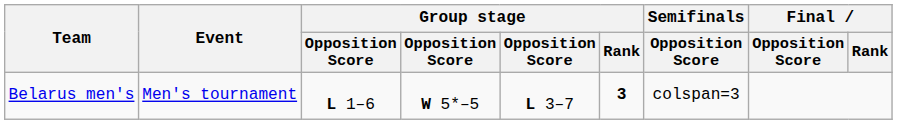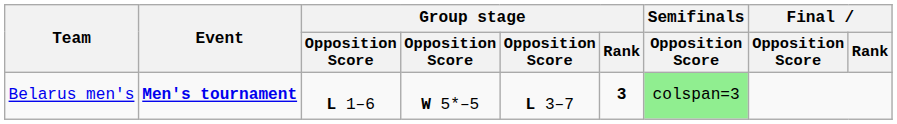Belarus men's | Event: normal -> bold
Belarus men's | Semifinals / Opposition Score: no background -> lightgreen background
